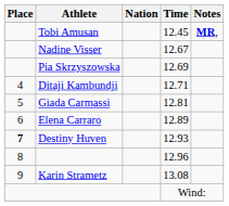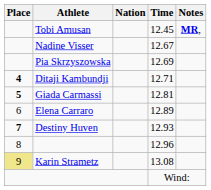Ditaji Kambundji | Place: normal -> bold
Giada Carmassi | Place: normal -> bold
Karin Strametz | Place: no background -> khaki background
